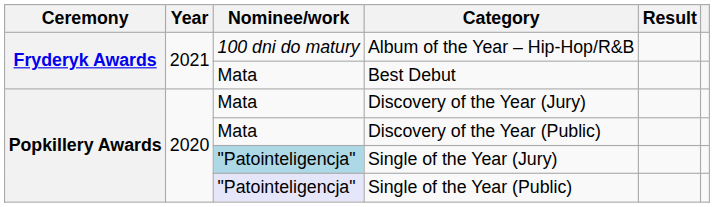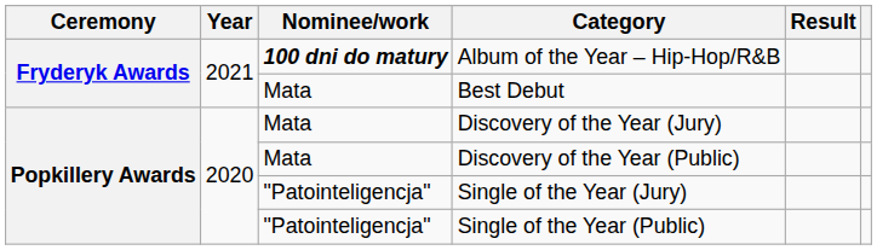Album of the Year – Hip-Hop/R&B | Nominee/work: normal -> bold
Single of the Year (Jury) | Nominee/work: lightblue background -> no background
Single of the Year (Public) | Nominee/work: lavender background -> no background
